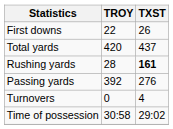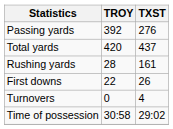rows swapped: First downs <-> Passing yards
Rushing yards | TXST: bold -> normal
